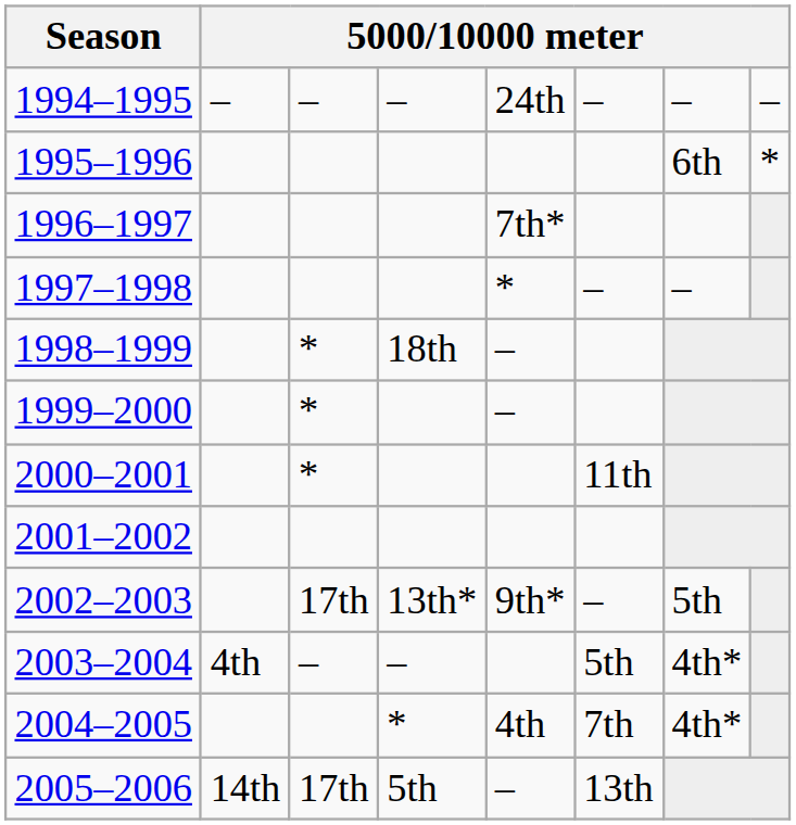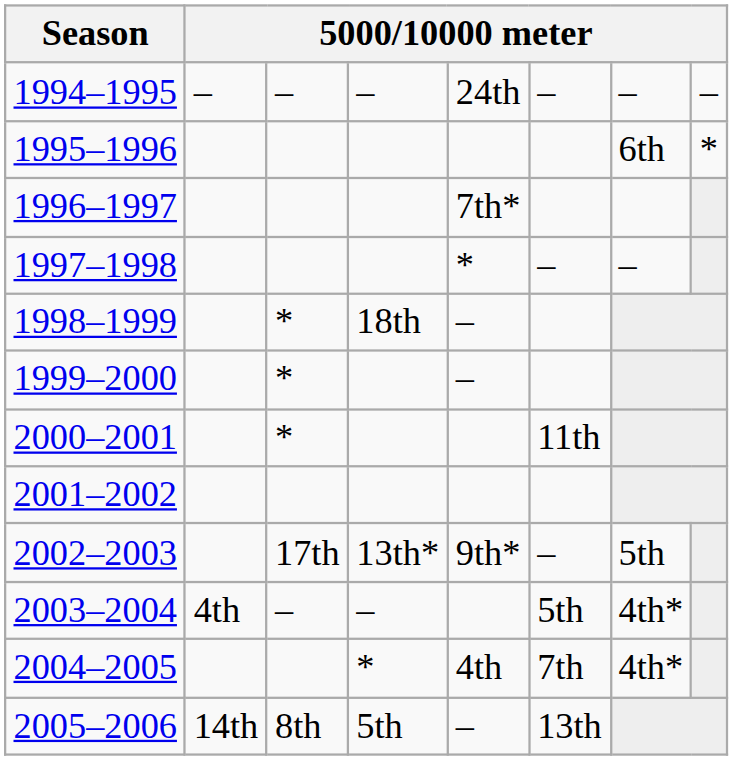2005–2006 | column 3: 17th -> 8th
